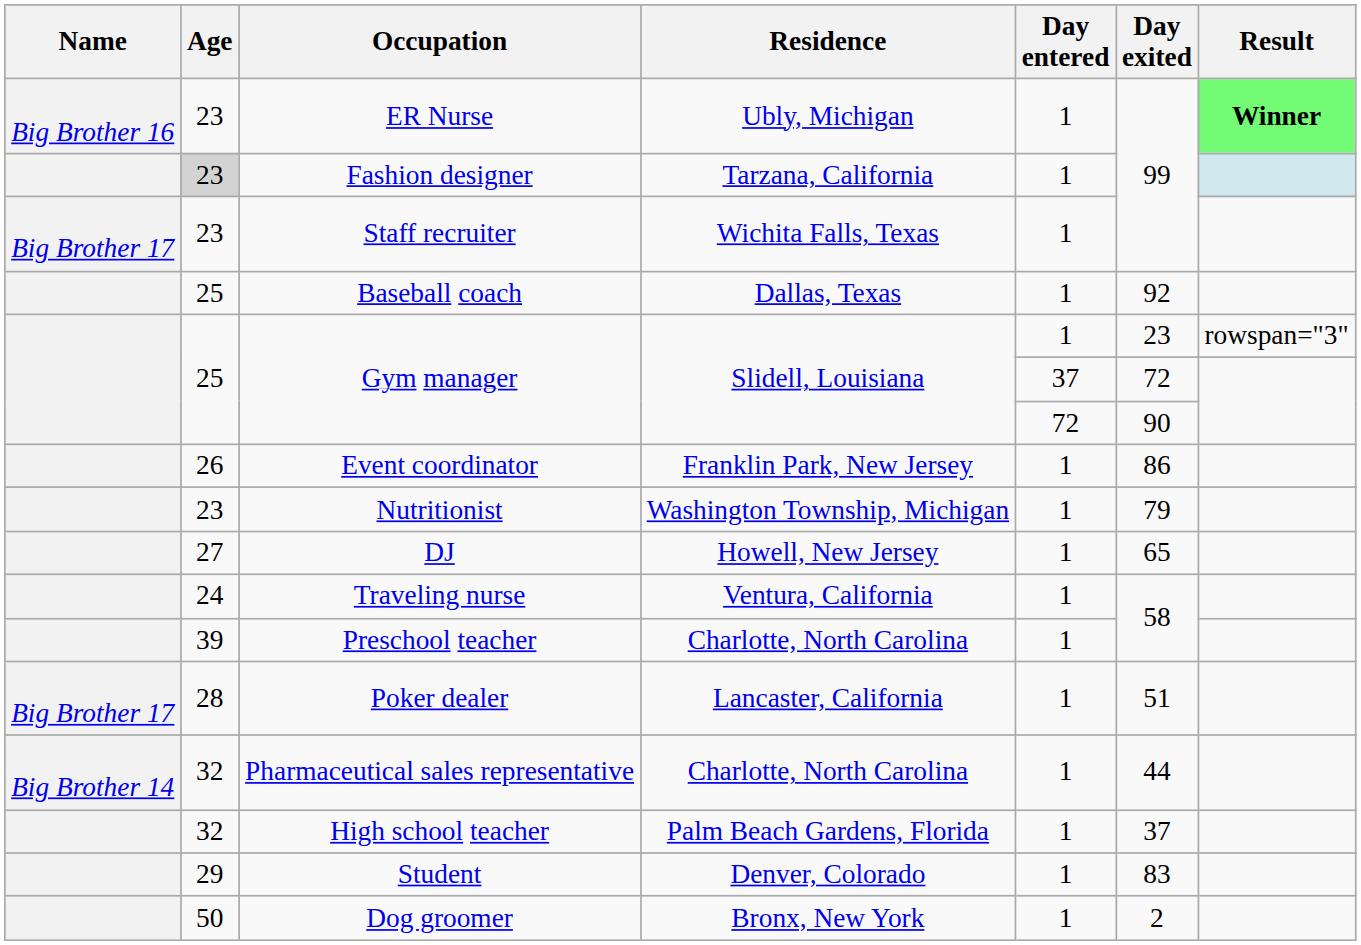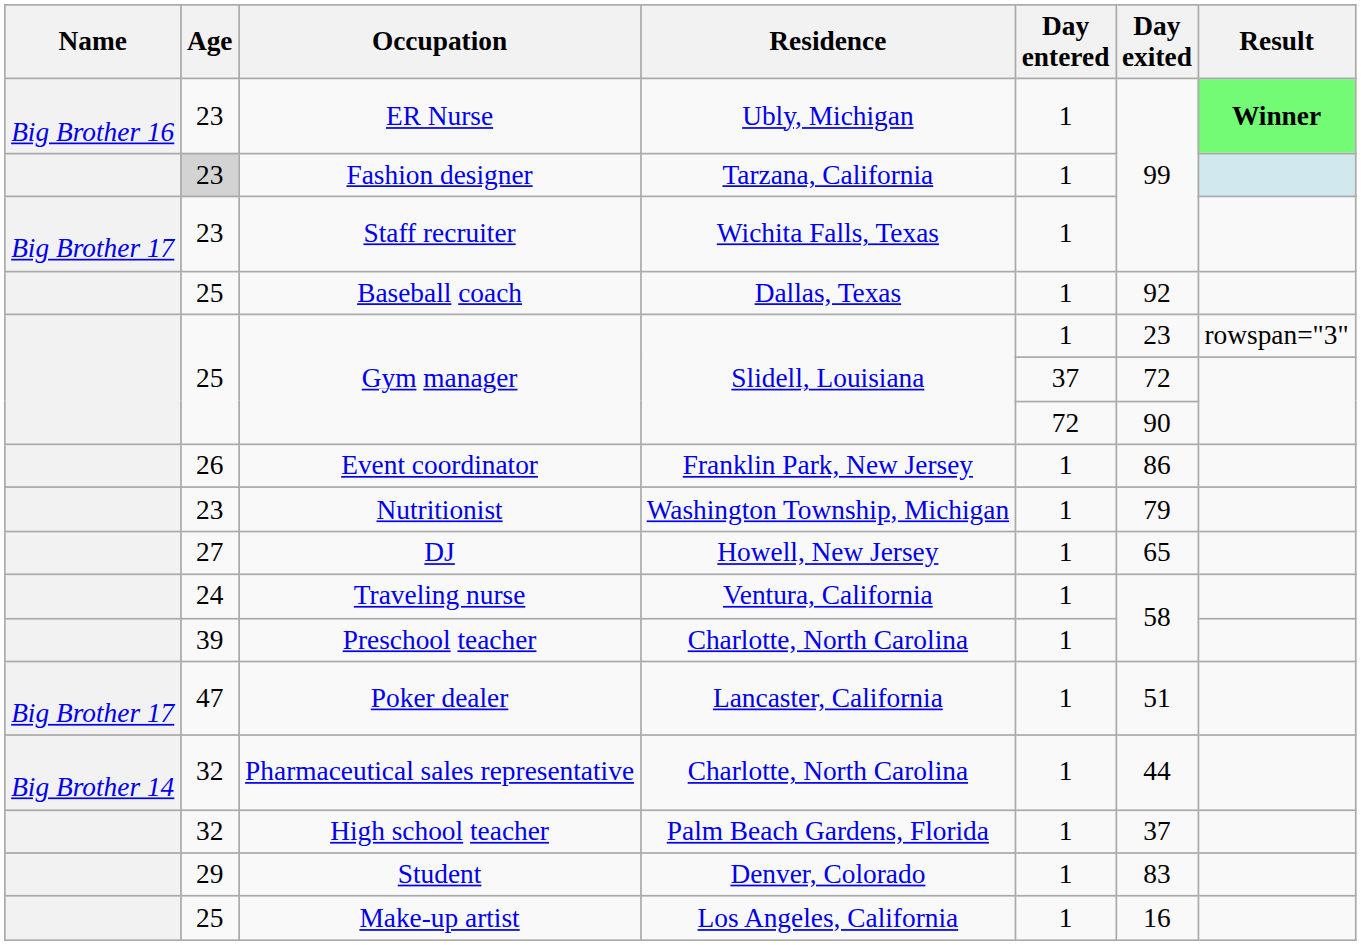Poker dealer | Age: 28 -> 47
+ row: 25 | Make-up artist | Los Angeles, California | 1 | 16
- row: 50 | Dog groomer | Bronx, New York | 1 | 2
